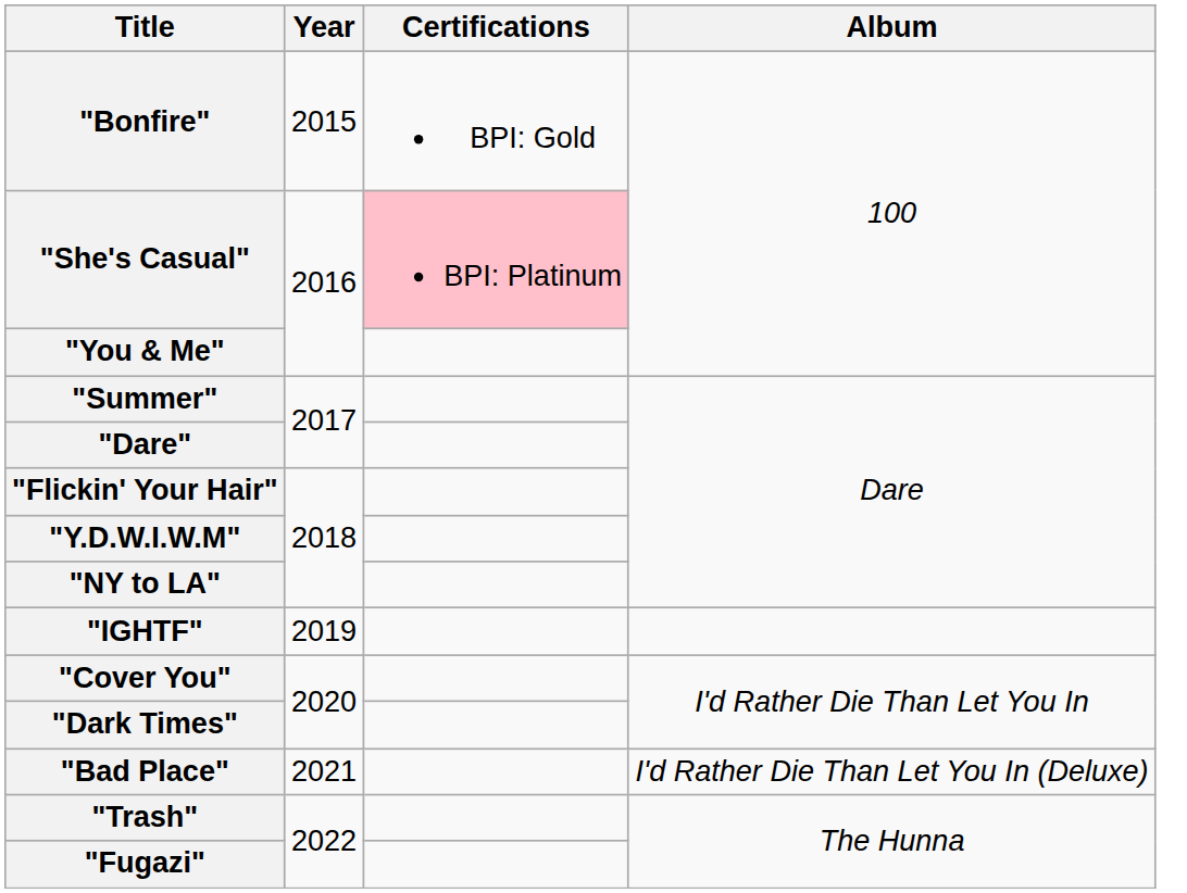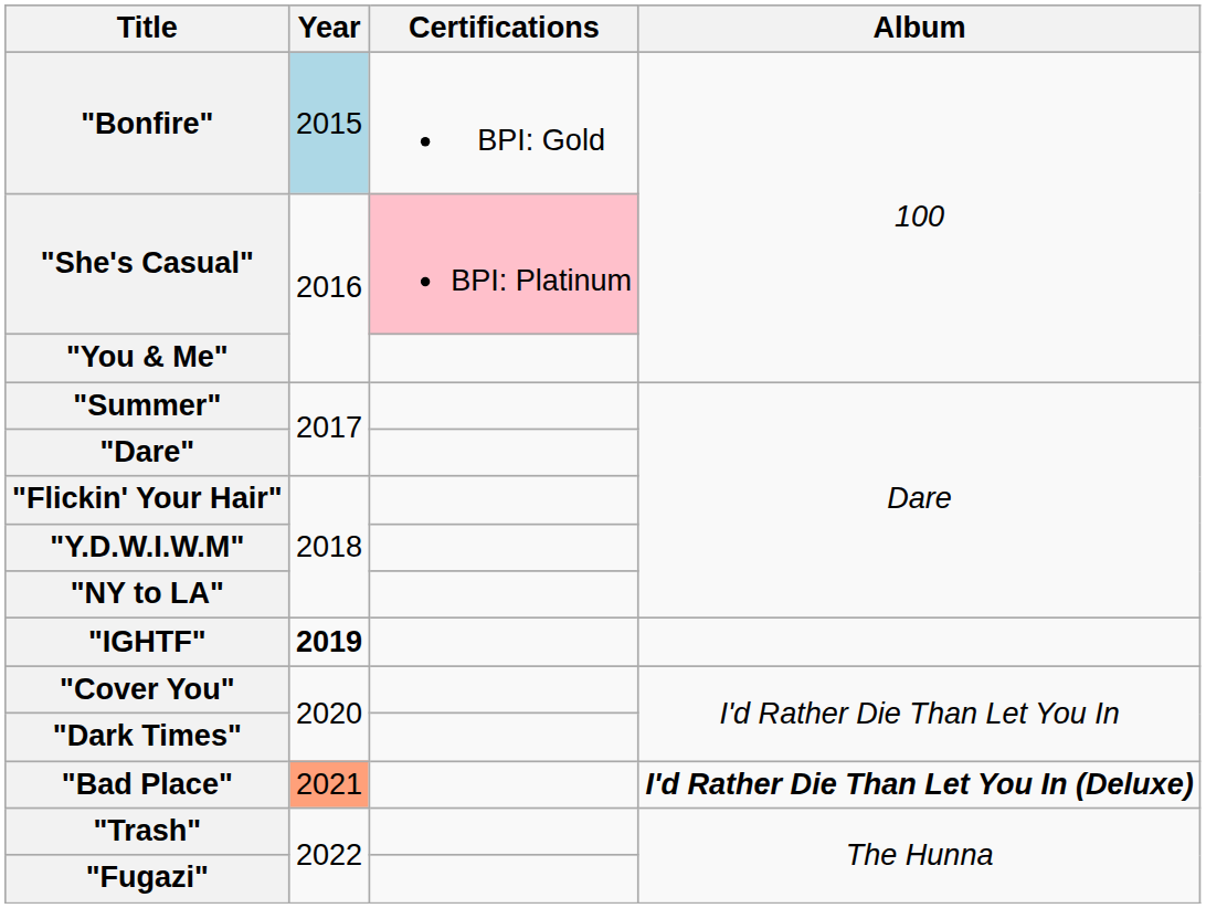"Bonfire" | Year: no background -> lightblue background
"IGHTF" | Year: normal -> bold
"Bad Place" | Year: no background -> lightsalmon background
"Bad Place" | Album: normal -> bold
